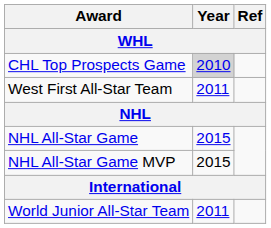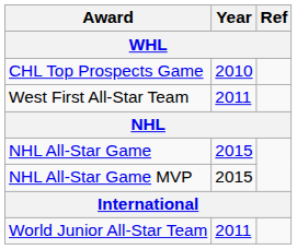CHL Top Prospects Game | Year: lightgrey background -> no background
